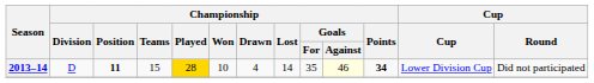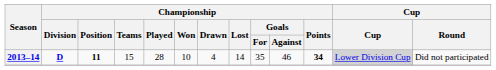2013–14 | Championship / Division: normal -> bold
2013–14 | Championship / Played: gold background -> no background
2013–14 | Championship / Goals / Against: lightyellow background -> no background
2013–14 | column 12: no background -> lightgrey background
